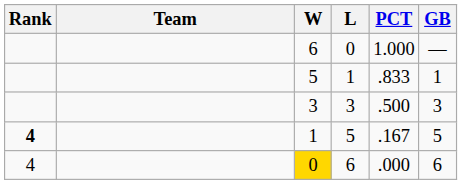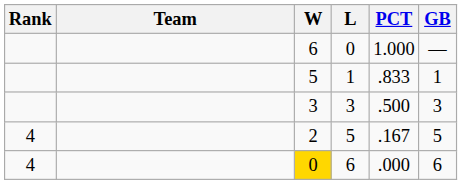row 5 | Rank: bold -> normal
row 5 | W: 1 -> 2
